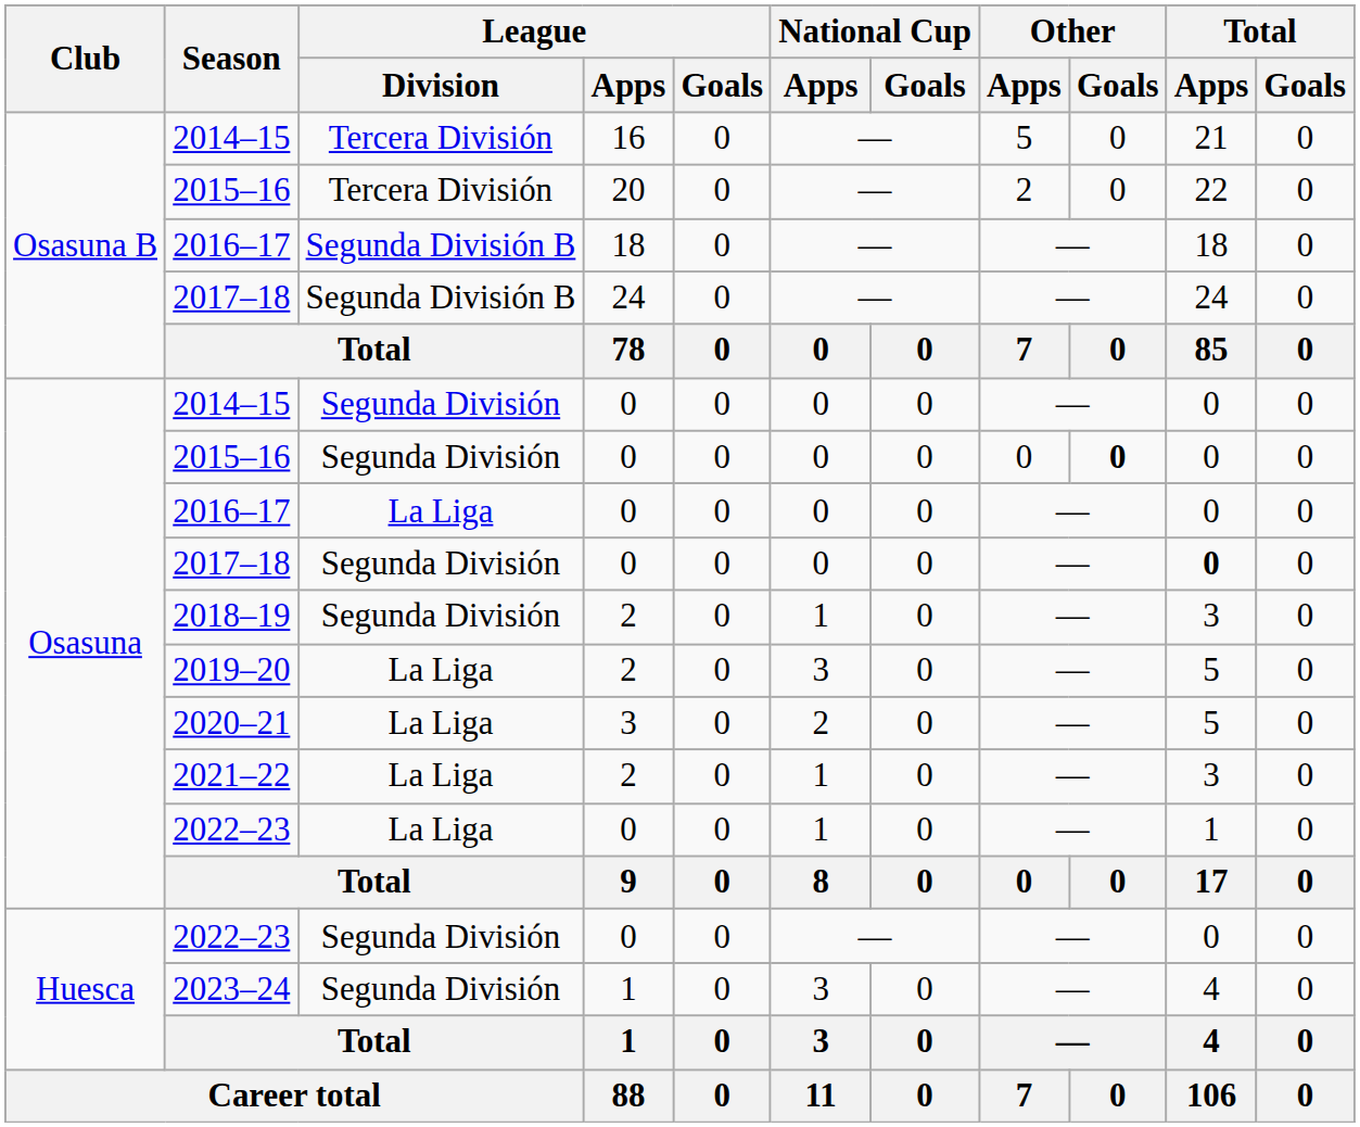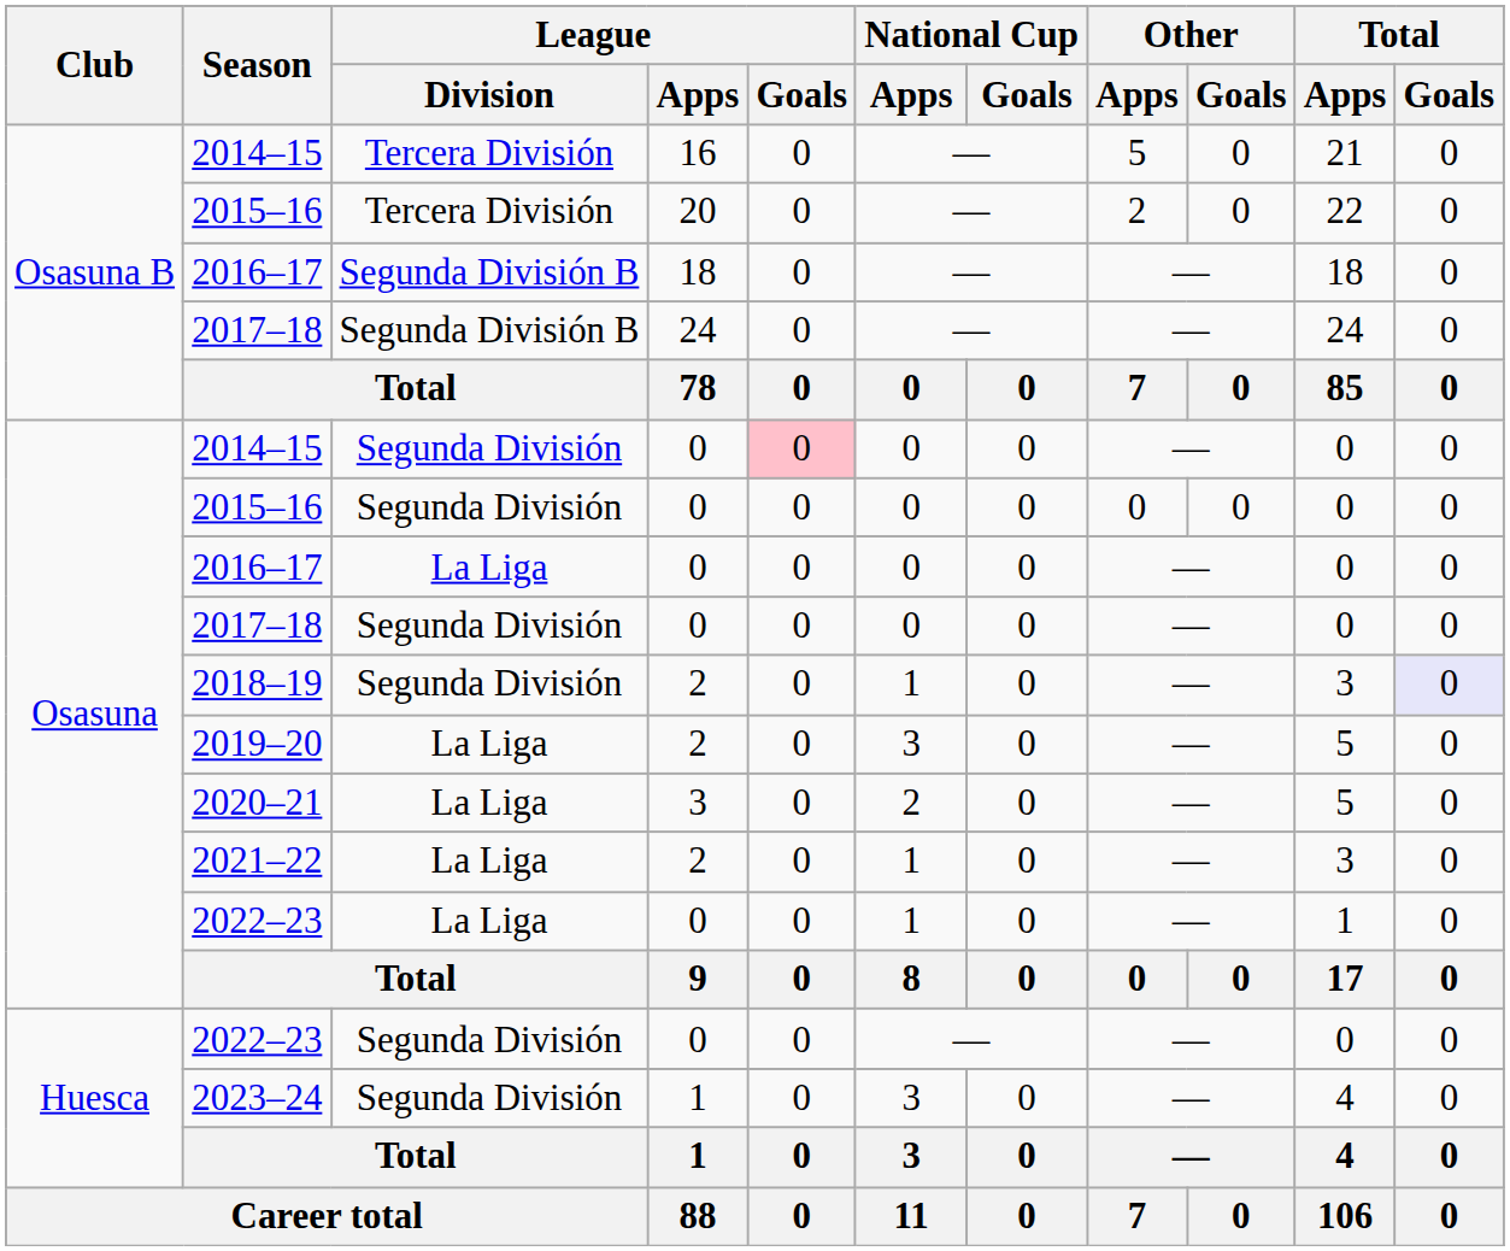2014–15 / Segunda División | League / Goals: no background -> pink background
2015–16 / Segunda División | Other / Goals: bold -> normal
2017–18 / Segunda División | Total / Apps: bold -> normal
2018–19 | Total / Goals: no background -> lavender background
